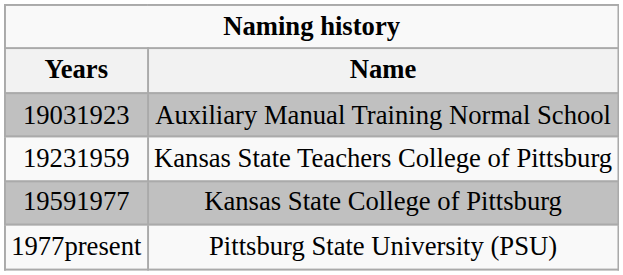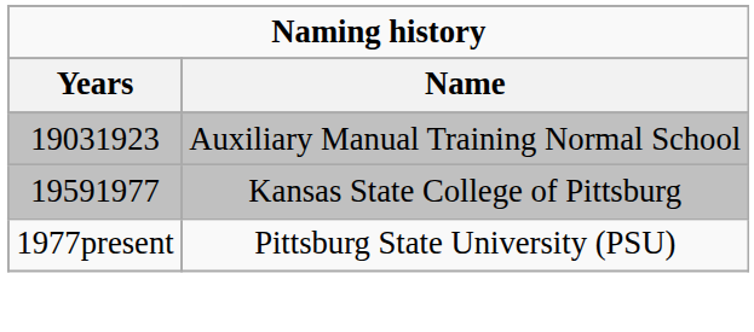- row: 19231959 | Kansas State Teachers College of Pittsburg
